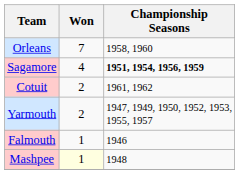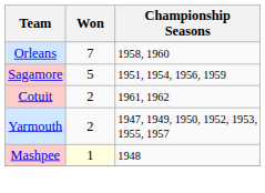Sagamore | Won: 4 -> 5
Sagamore | Championship Seasons: bold -> normal
- row: Falmouth | 1 | 1946
